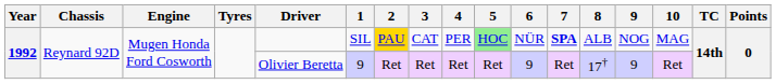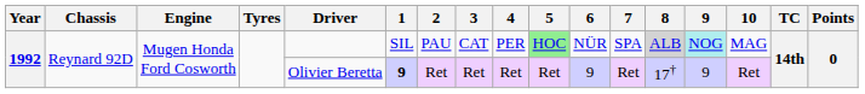row 2 | 2: gold background -> no background
row 2 | 7: bold -> normal
row 2 | 8: no background -> lightgrey background
row 2 | 9: no background -> paleturquoise background
row 3 | 1: normal -> bold
